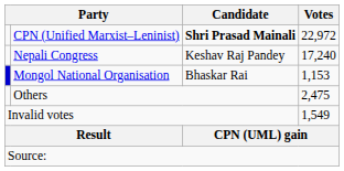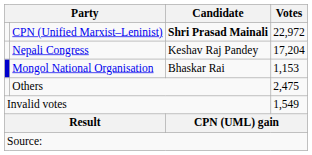Nepali Congress | Votes: 17,240 -> 17,204
